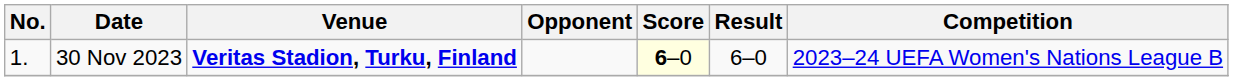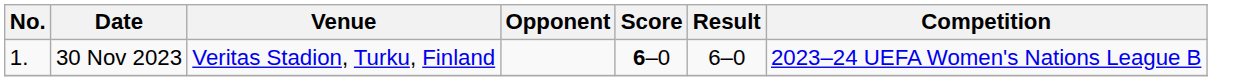30 Nov 2023 | Venue: bold -> normal
30 Nov 2023 | Score: lightyellow background -> no background
